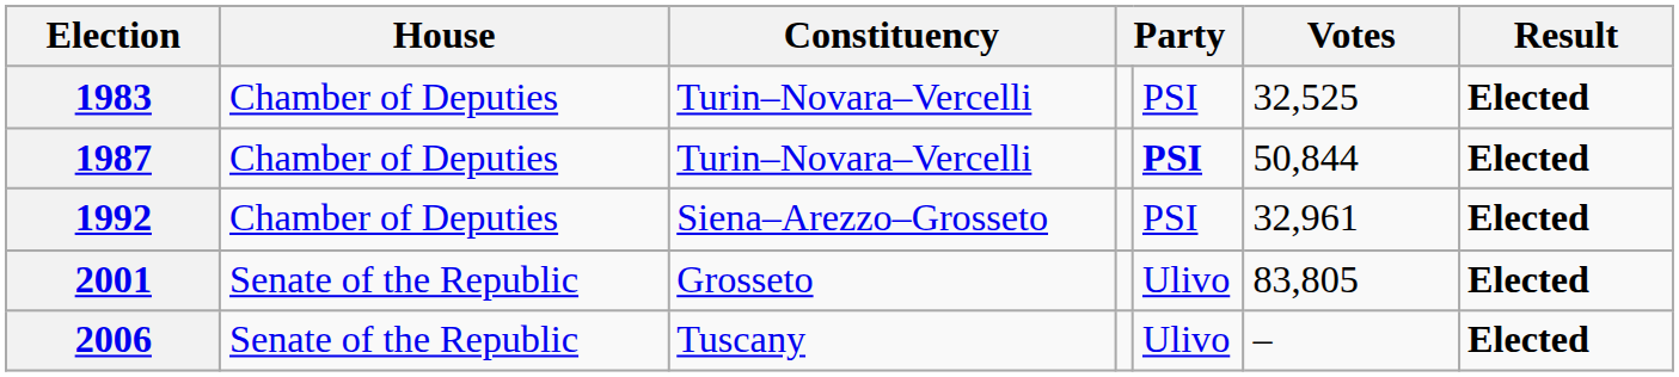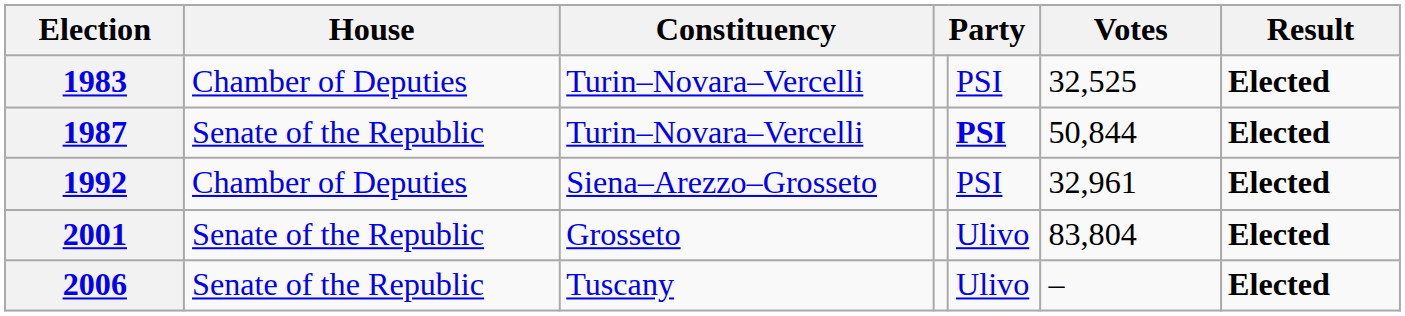1987 | House: Chamber of Deputies -> Senate of the Republic
2001 | Votes: 83,805 -> 83,804
